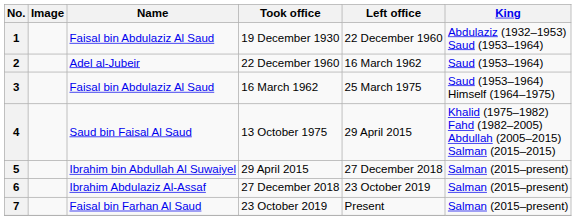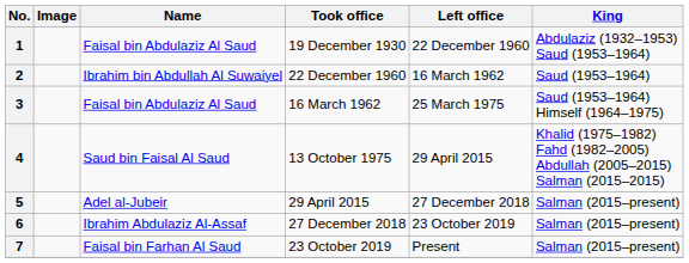2 | Name: Adel al-Jubeir -> Ibrahim bin Abdullah Al Suwaiyel
5 | Name: Ibrahim bin Abdullah Al Suwaiyel -> Adel al-Jubeir
